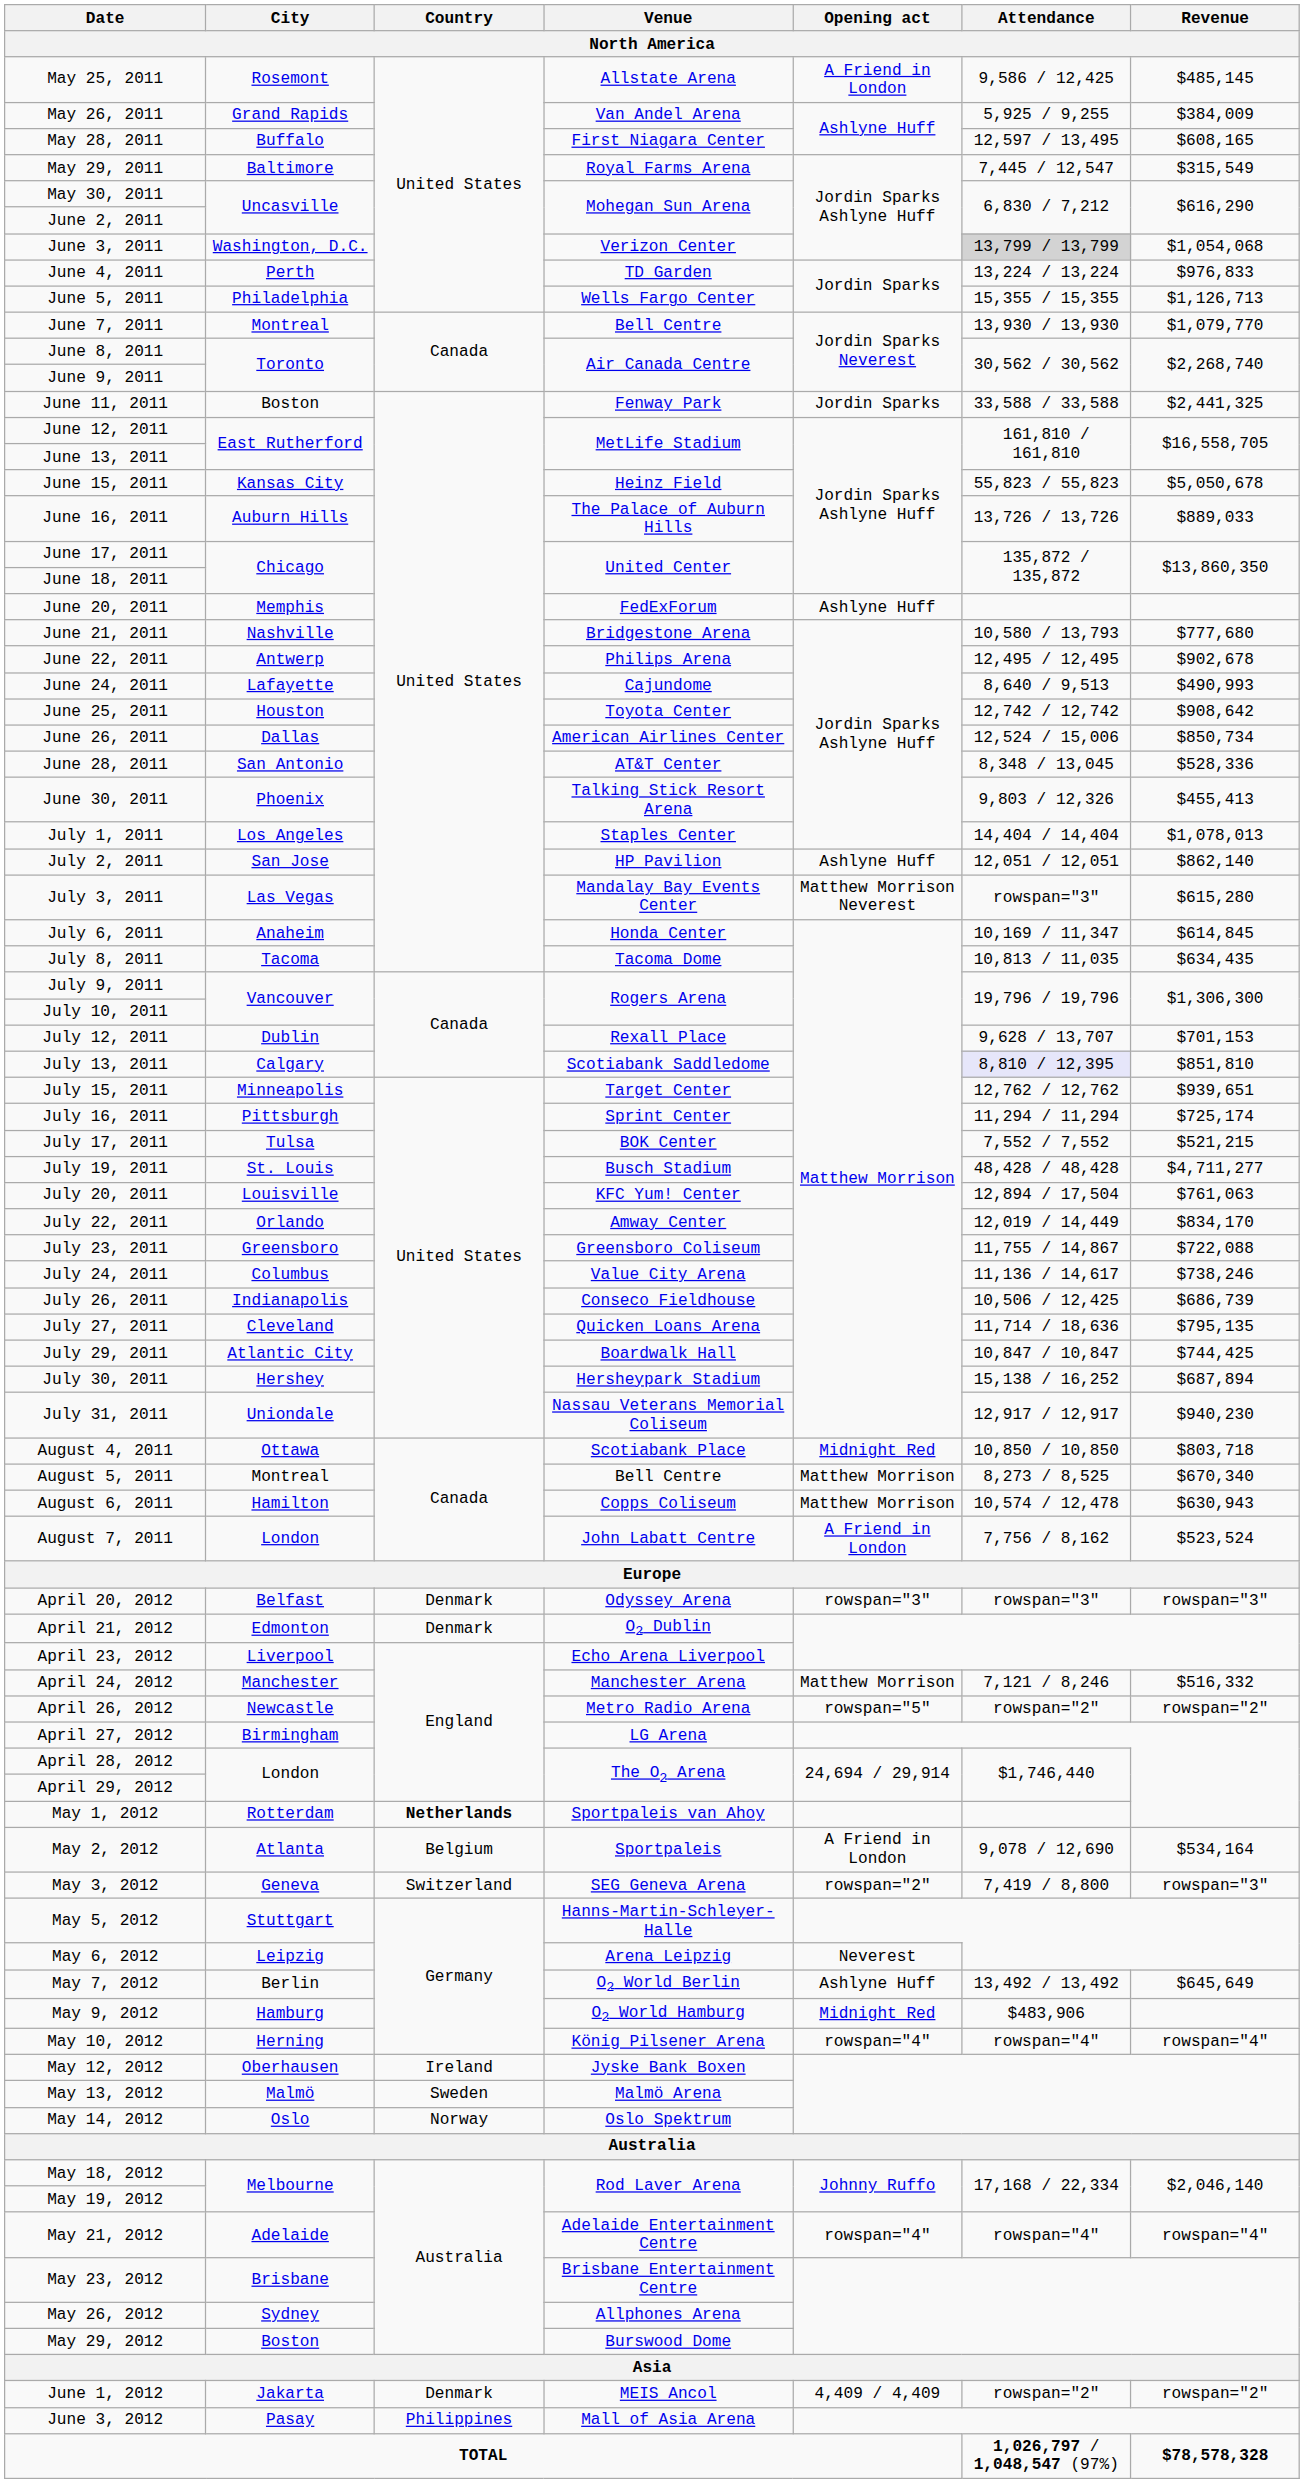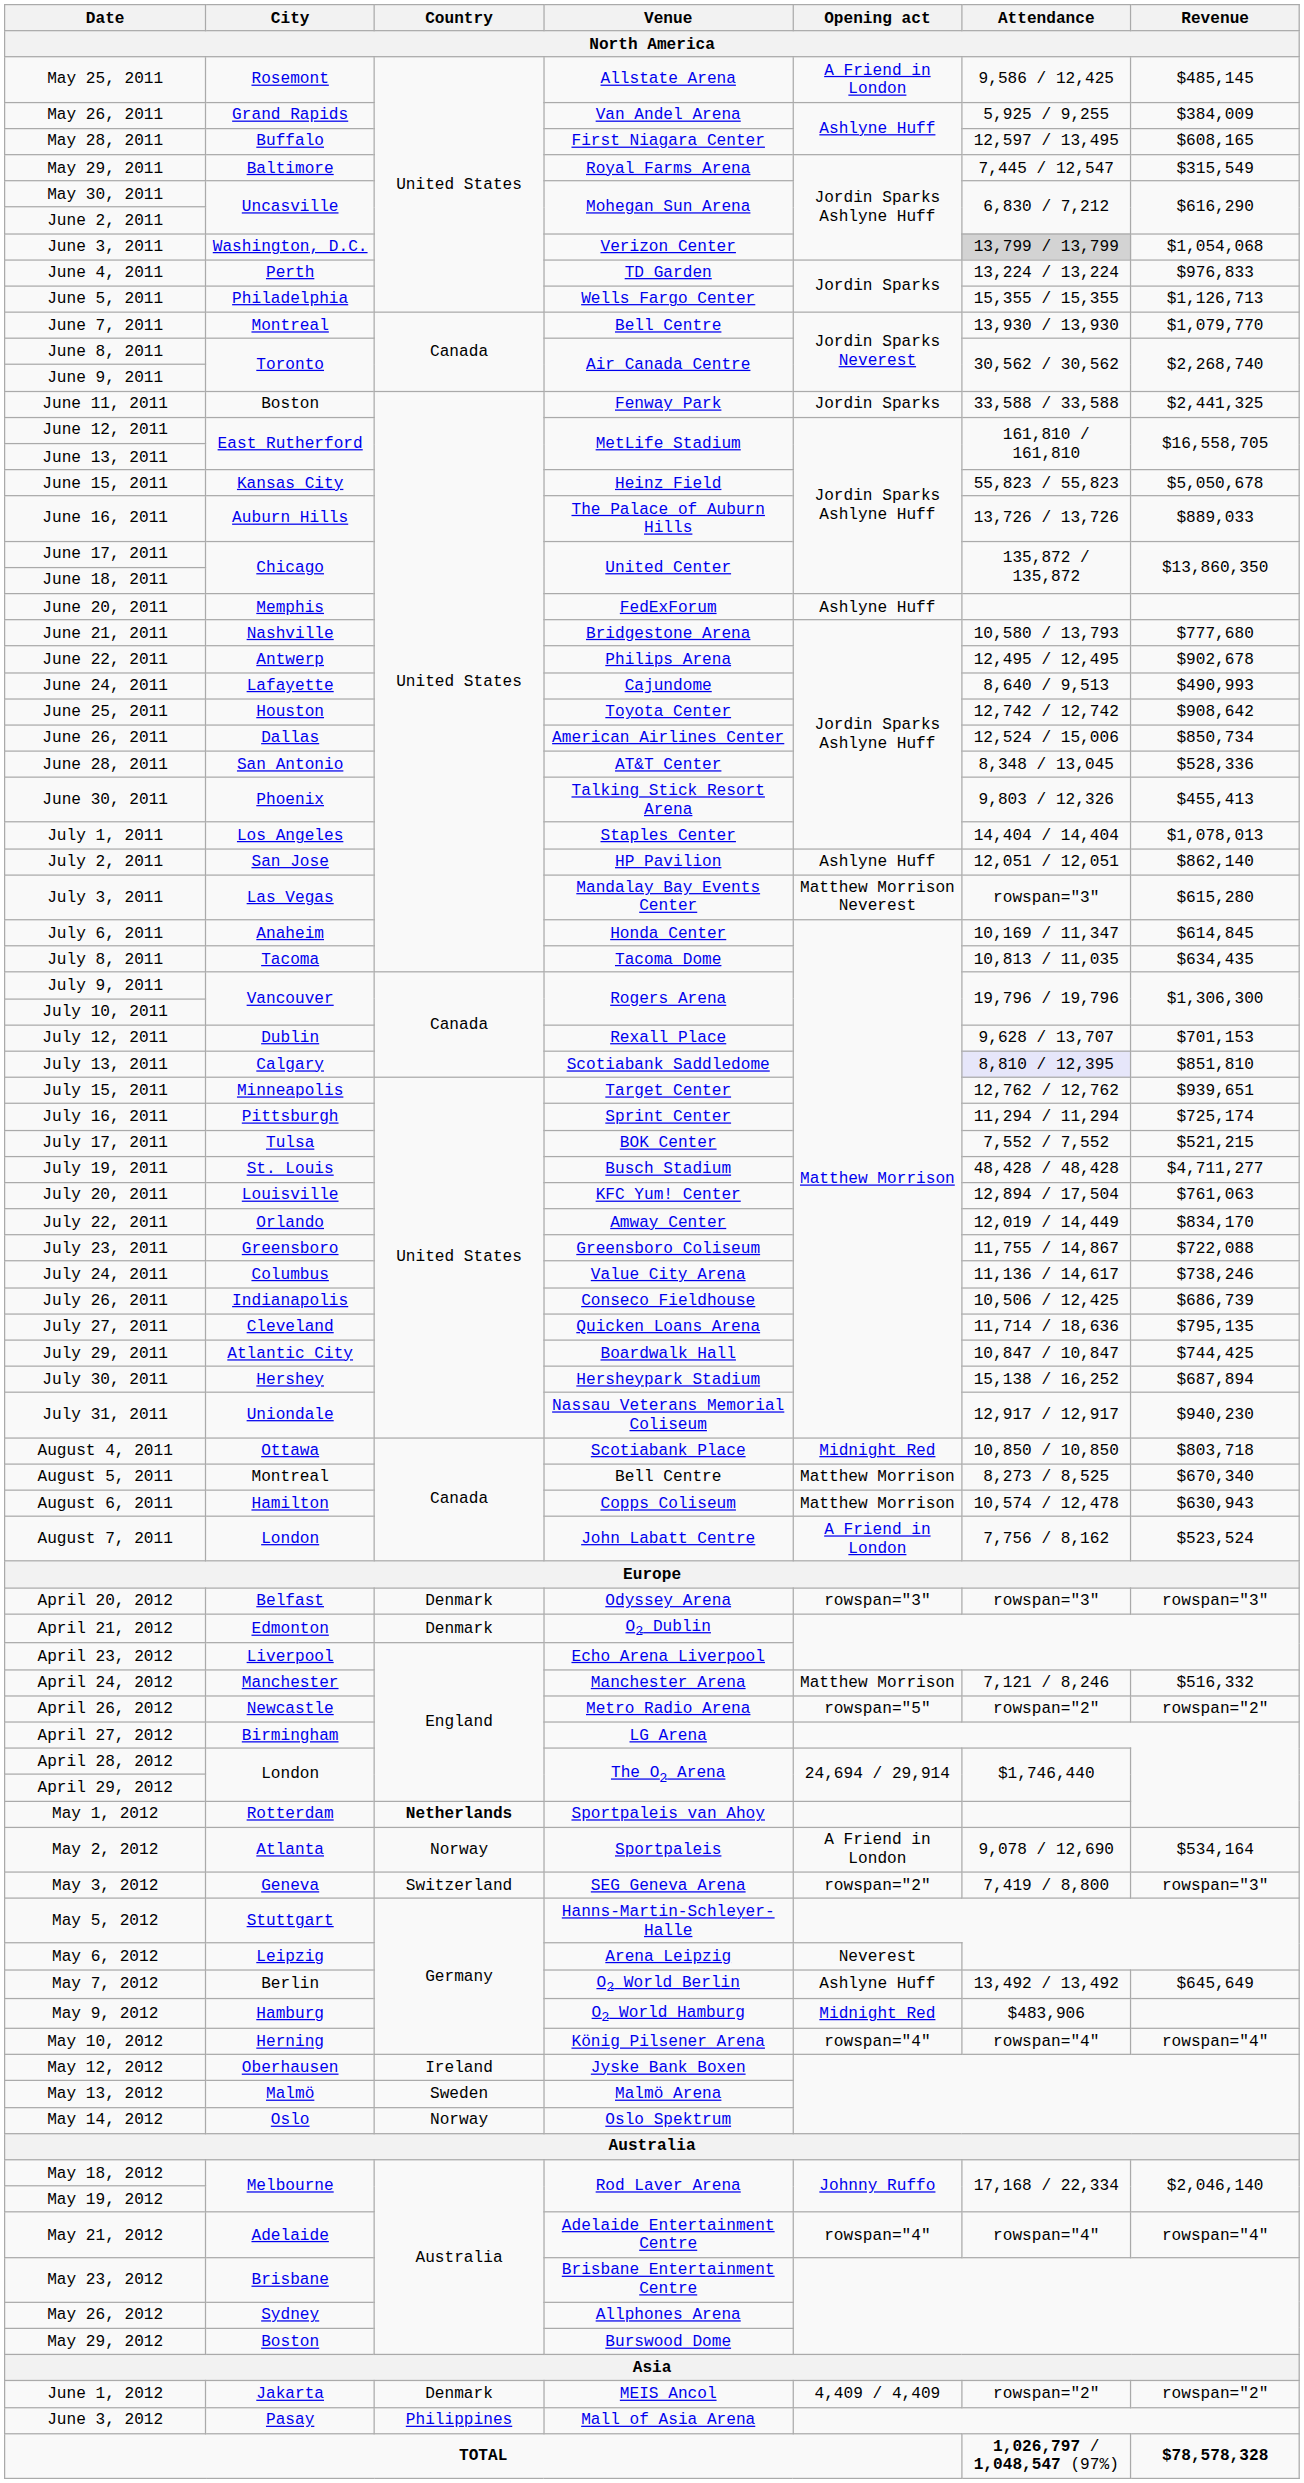May 2, 2012 | Country: Belgium -> Norway
